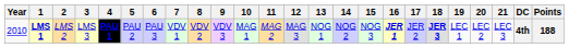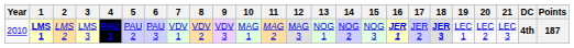LMS 1 | Points: 188 -> 187
